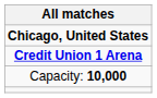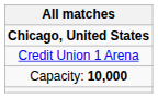row 3 | column 1: bold -> normal
